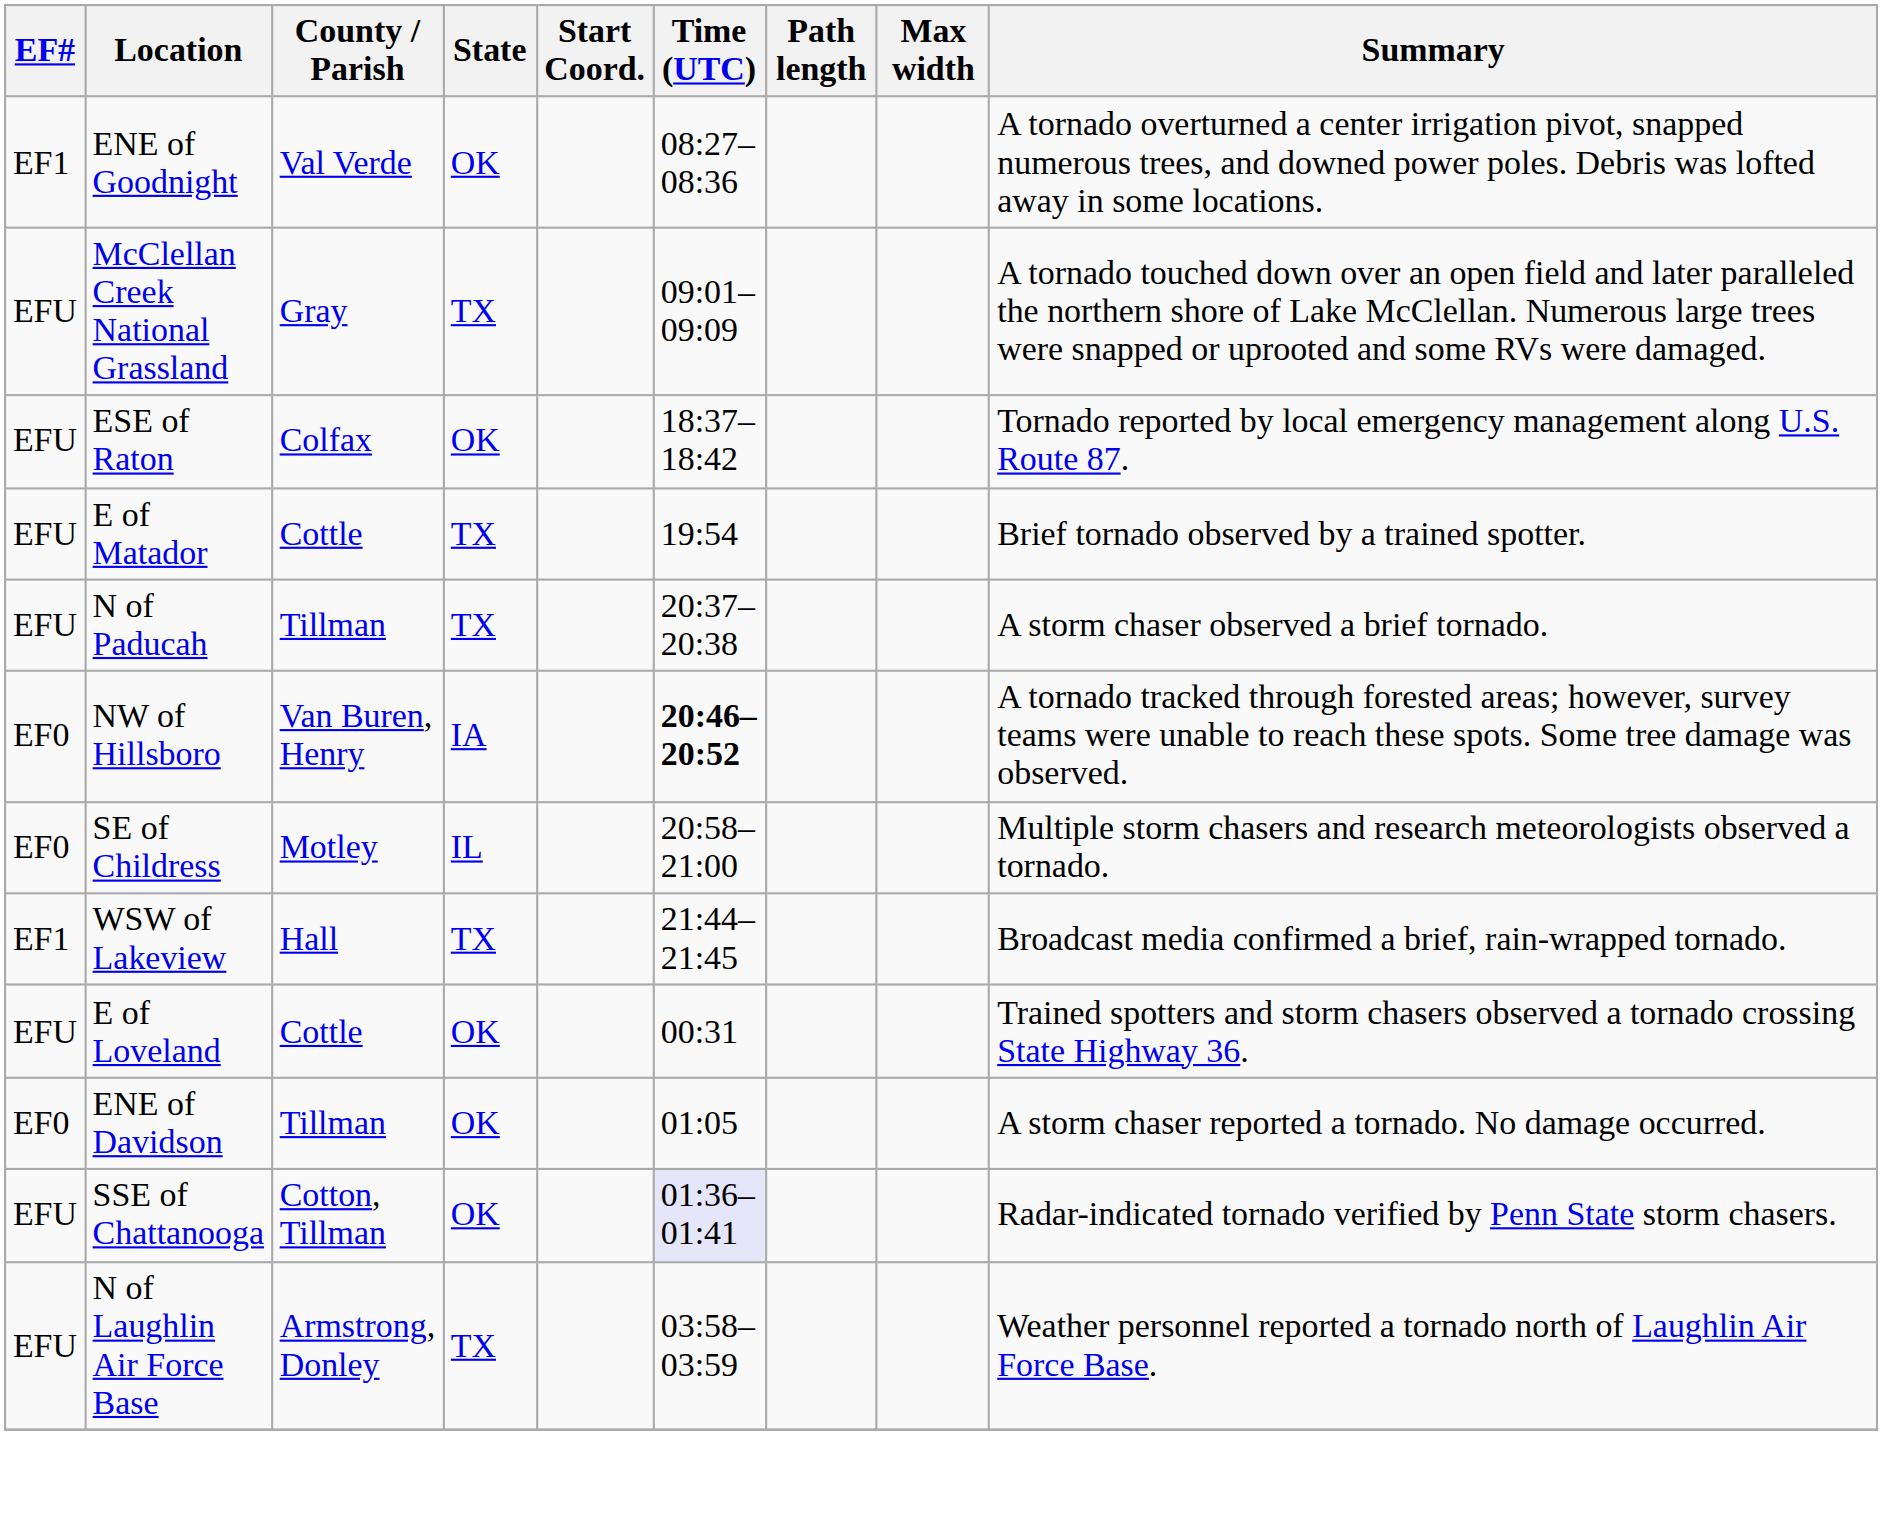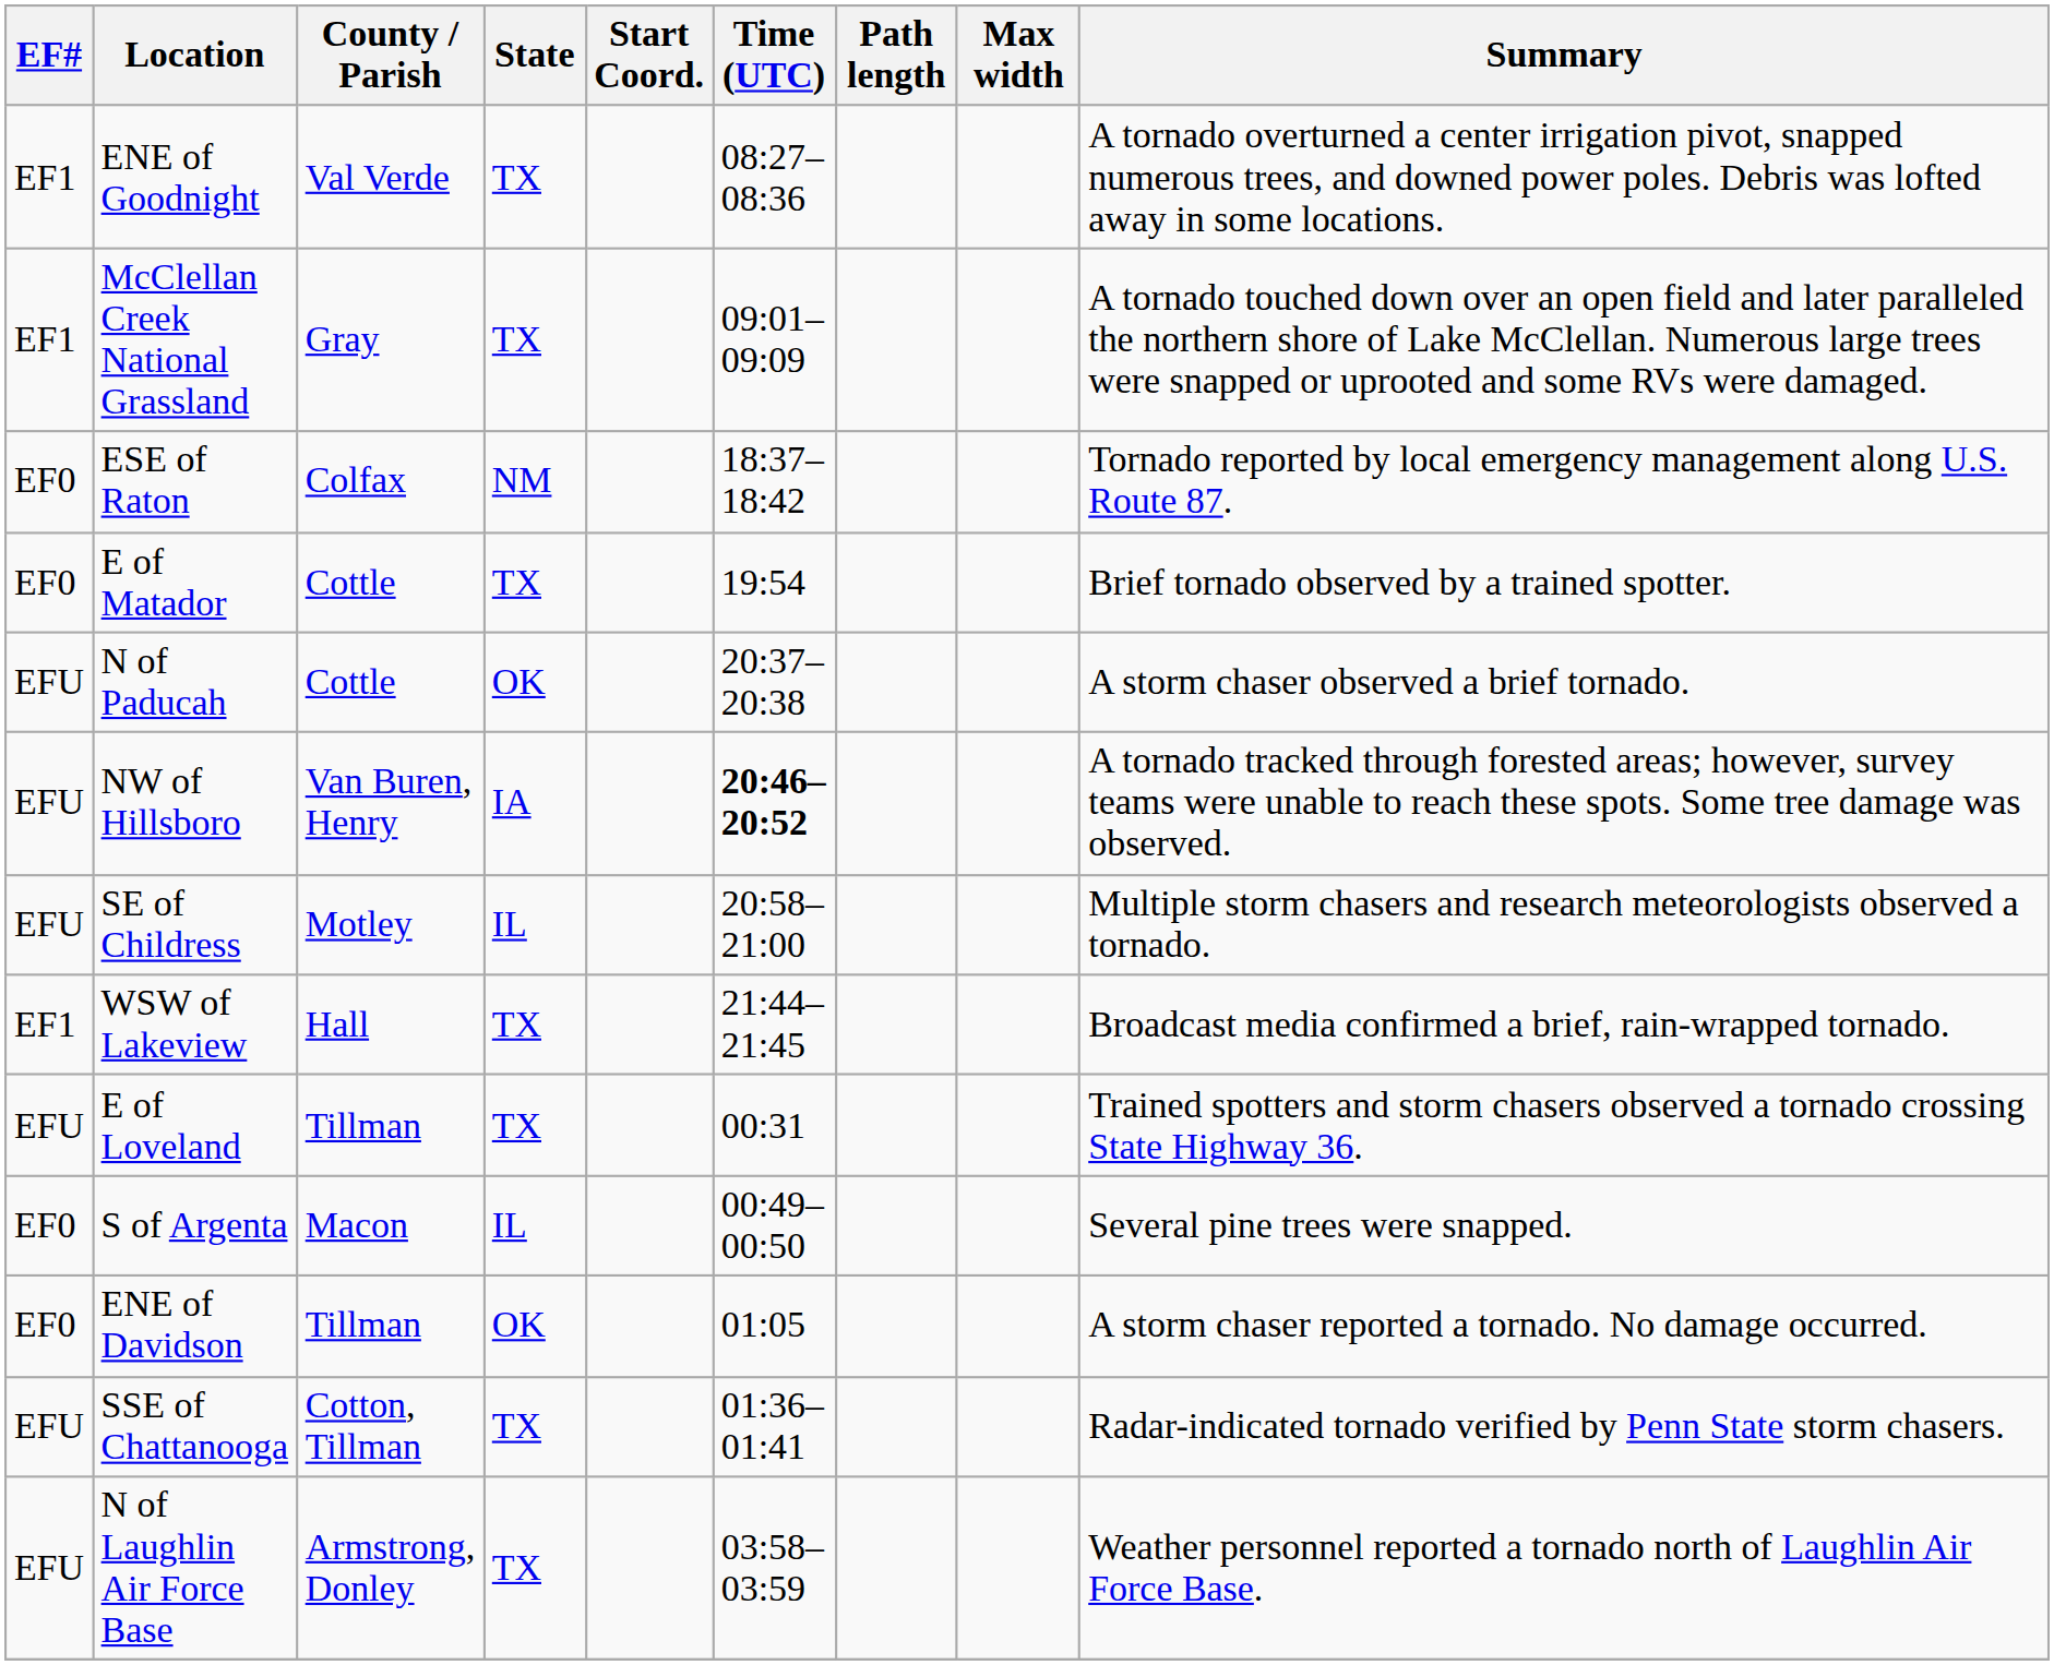ENE of Goodnight | State: OK -> TX
McClellan Creek National Grassland | EF#: EFU -> EF1
ESE of Raton | EF#: EFU -> EF0
ESE of Raton | State: OK -> NM
E of Matador | EF#: EFU -> EF0
N of Paducah | County / Parish: Tillman -> Cottle
N of Paducah | State: TX -> OK
NW of Hillsboro | EF#: EF0 -> EFU
SE of Childress | EF#: EF0 -> EFU
E of Loveland | County / Parish: Cottle -> Tillman
E of Loveland | State: OK -> TX
+ row: EF0 | S of Argenta | Macon | IL | 00:49–00:50 | Several pine trees were snapped.
SSE of Chattanooga | State: OK -> TX
SSE of Chattanooga | Time (UTC): lavender background -> no background
